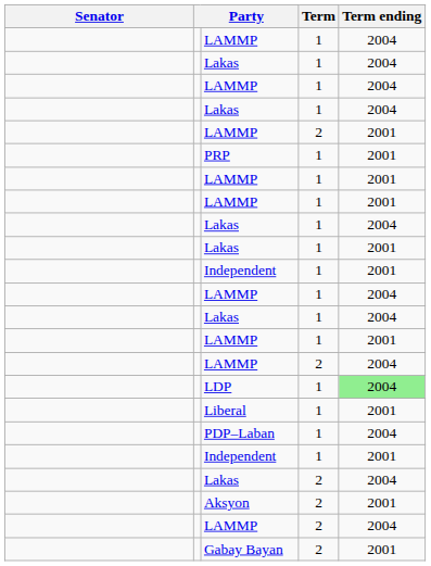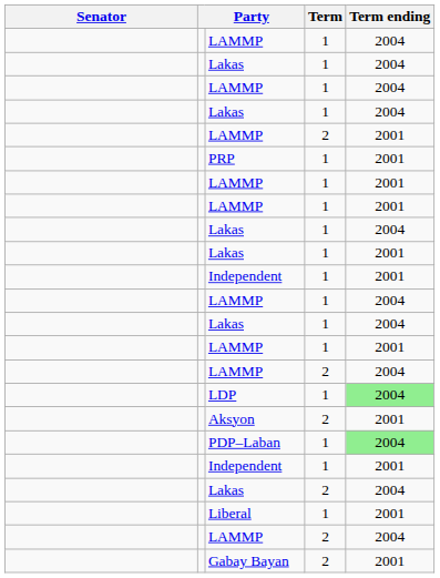rows swapped: Liberal <-> Aksyon
PDP–Laban | Term ending: no background -> lightgreen background
